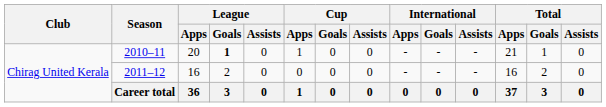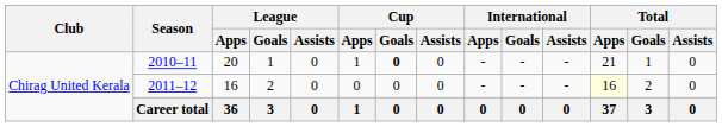2010–11 | League / Goals: bold -> normal
2010–11 | Cup / Goals: normal -> bold
2011–12 | Total / Apps: no background -> lightyellow background
